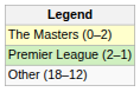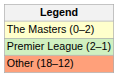row 4 | column 1: no background -> lightsalmon background
